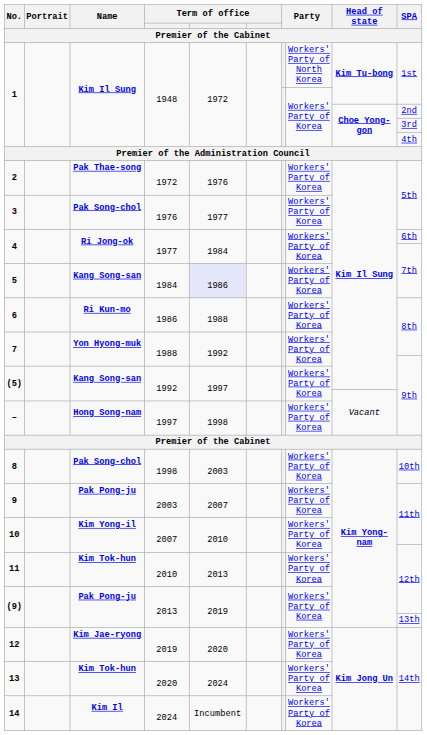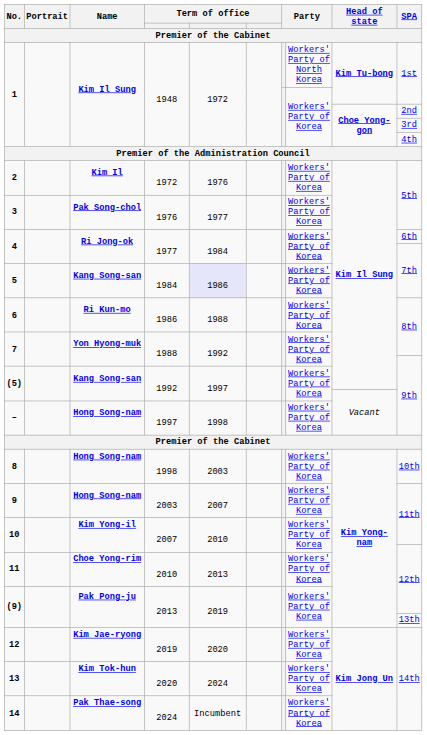2 | Name: Pak Thae-song -> Kim Il
8 | Name: Pak Song-chol -> Hong Song-nam
9 | Name: Pak Pong-ju -> Hong Song-nam
11 | Name: Kim Tok-hun -> Choe Yong-rim
14 | Name: Kim Il -> Pak Thae-song
